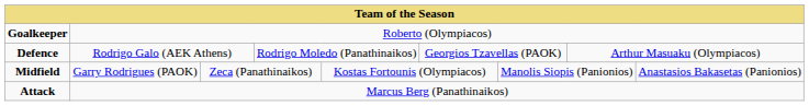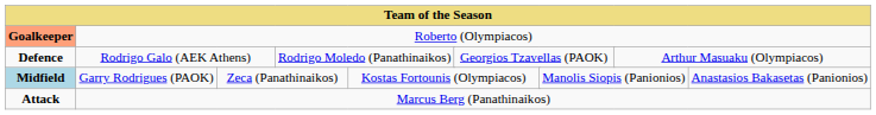Goalkeeper | column 1: no background -> lightsalmon background
Midfield | column 1: no background -> lightblue background
